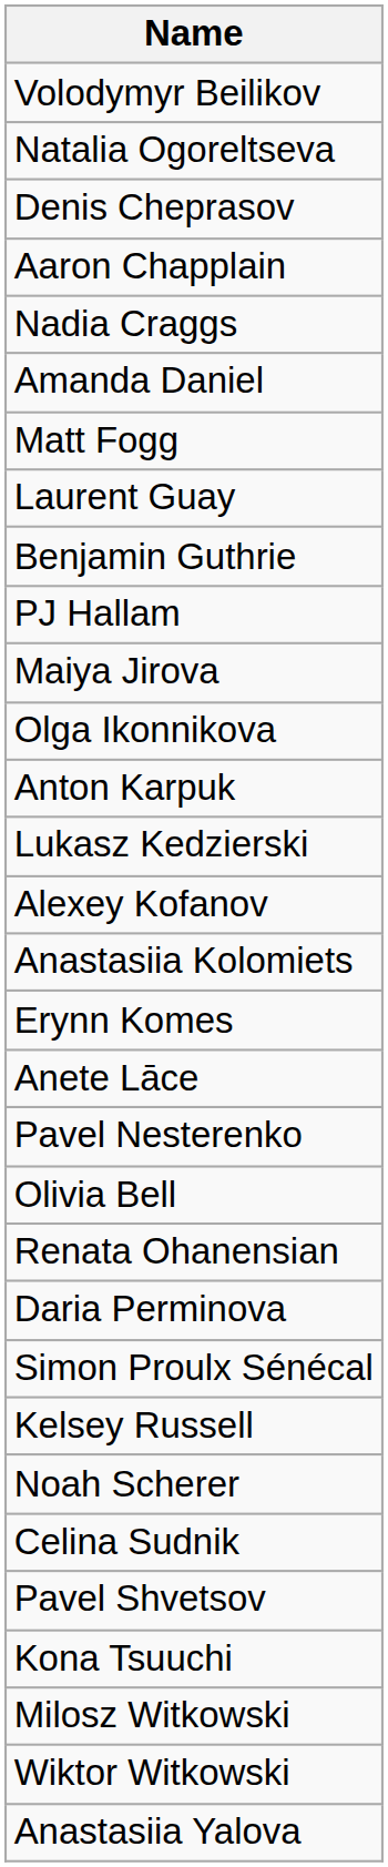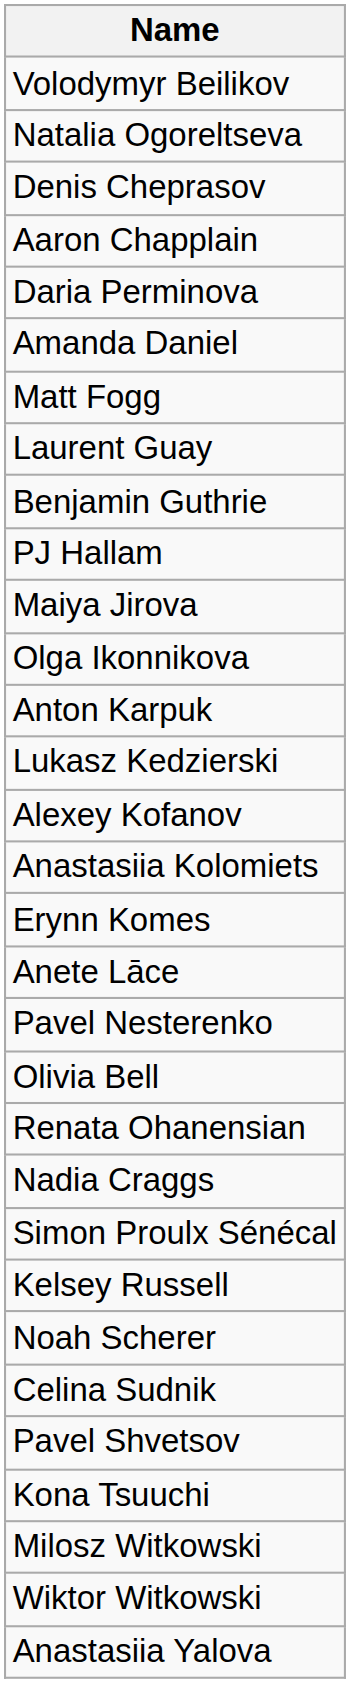row 6 | column 1: Nadia Craggs -> Daria Perminova
row 23 | column 1: Daria Perminova -> Nadia Craggs
